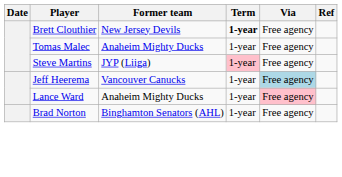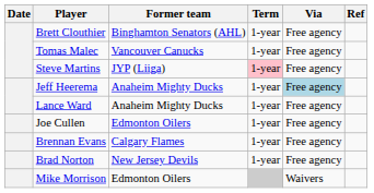Brett Clouthier | Former team: New Jersey Devils -> Binghamton Senators (AHL)
Brett Clouthier | Term: bold -> normal
Tomas Malec | Former team: Anaheim Mighty Ducks -> Vancouver Canucks
Jeff Heerema | Former team: Vancouver Canucks -> Anaheim Mighty Ducks
Lance Ward | Via: pink background -> no background
+ row: Joe Cullen | Edmonton Oilers | 1-year | Free agency
+ row: Brennan Evans | Calgary Flames | 1-year | Free agency
Brad Norton | Former team: Binghamton Senators (AHL) -> New Jersey Devils
+ row: Mike Morrison | Edmonton Oilers | Waivers
